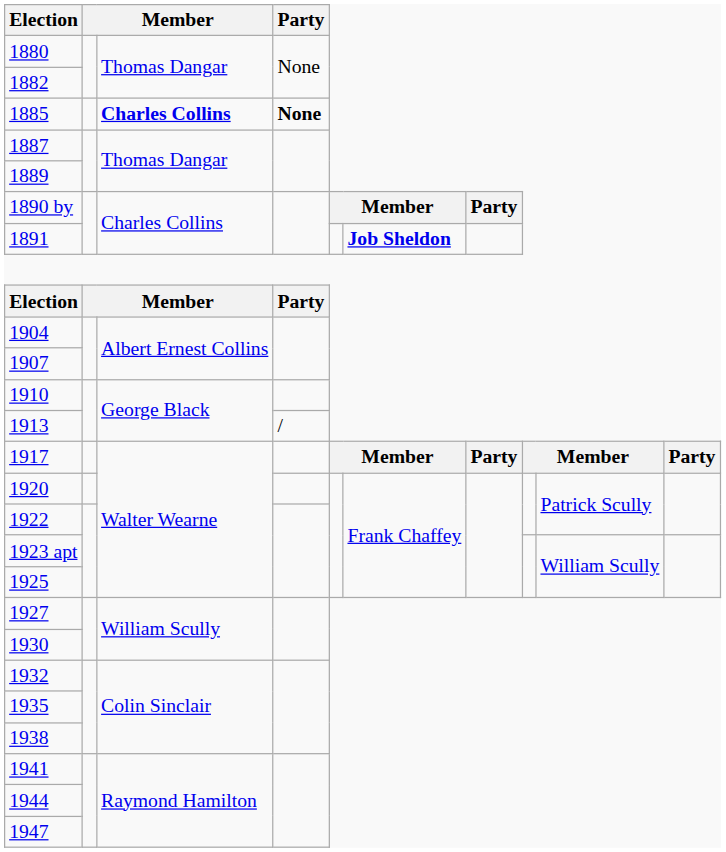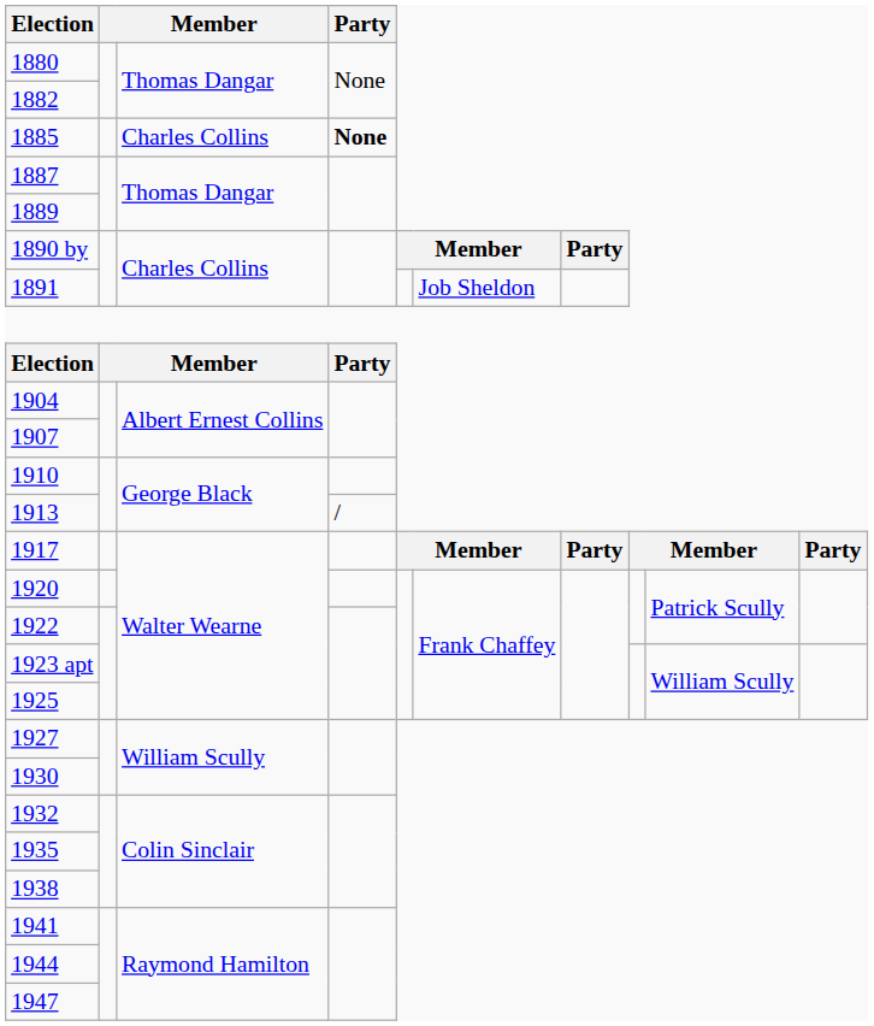1885 | column 3: bold -> normal
1891 | column 6: bold -> normal
